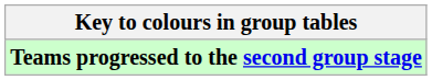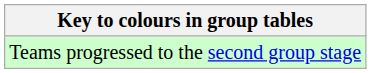row 2 | column 1: bold -> normal
